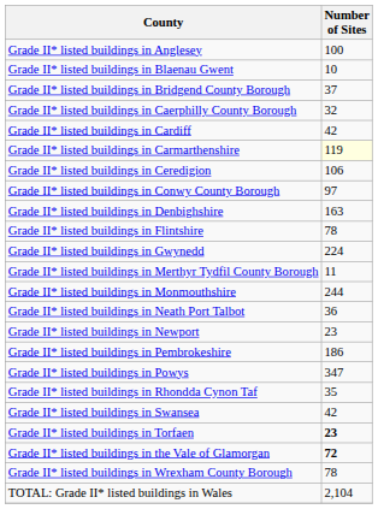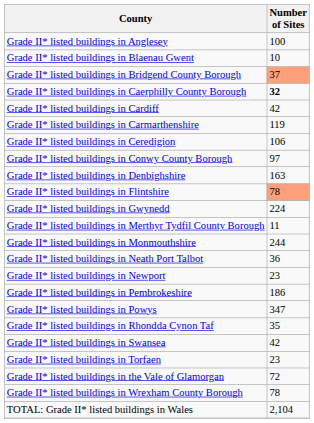Grade II* listed buildings in Bridgend County Borough | Number of Sites: no background -> lightsalmon background
Grade II* listed buildings in Caerphilly County Borough | Number of Sites: normal -> bold
Grade II* listed buildings in Carmarthenshire | Number of Sites: lightyellow background -> no background
Grade II* listed buildings in Flintshire | Number of Sites: no background -> lightsalmon background
Grade II* listed buildings in Torfaen | Number of Sites: bold -> normal
Grade II* listed buildings in the Vale of Glamorgan | Number of Sites: bold -> normal
